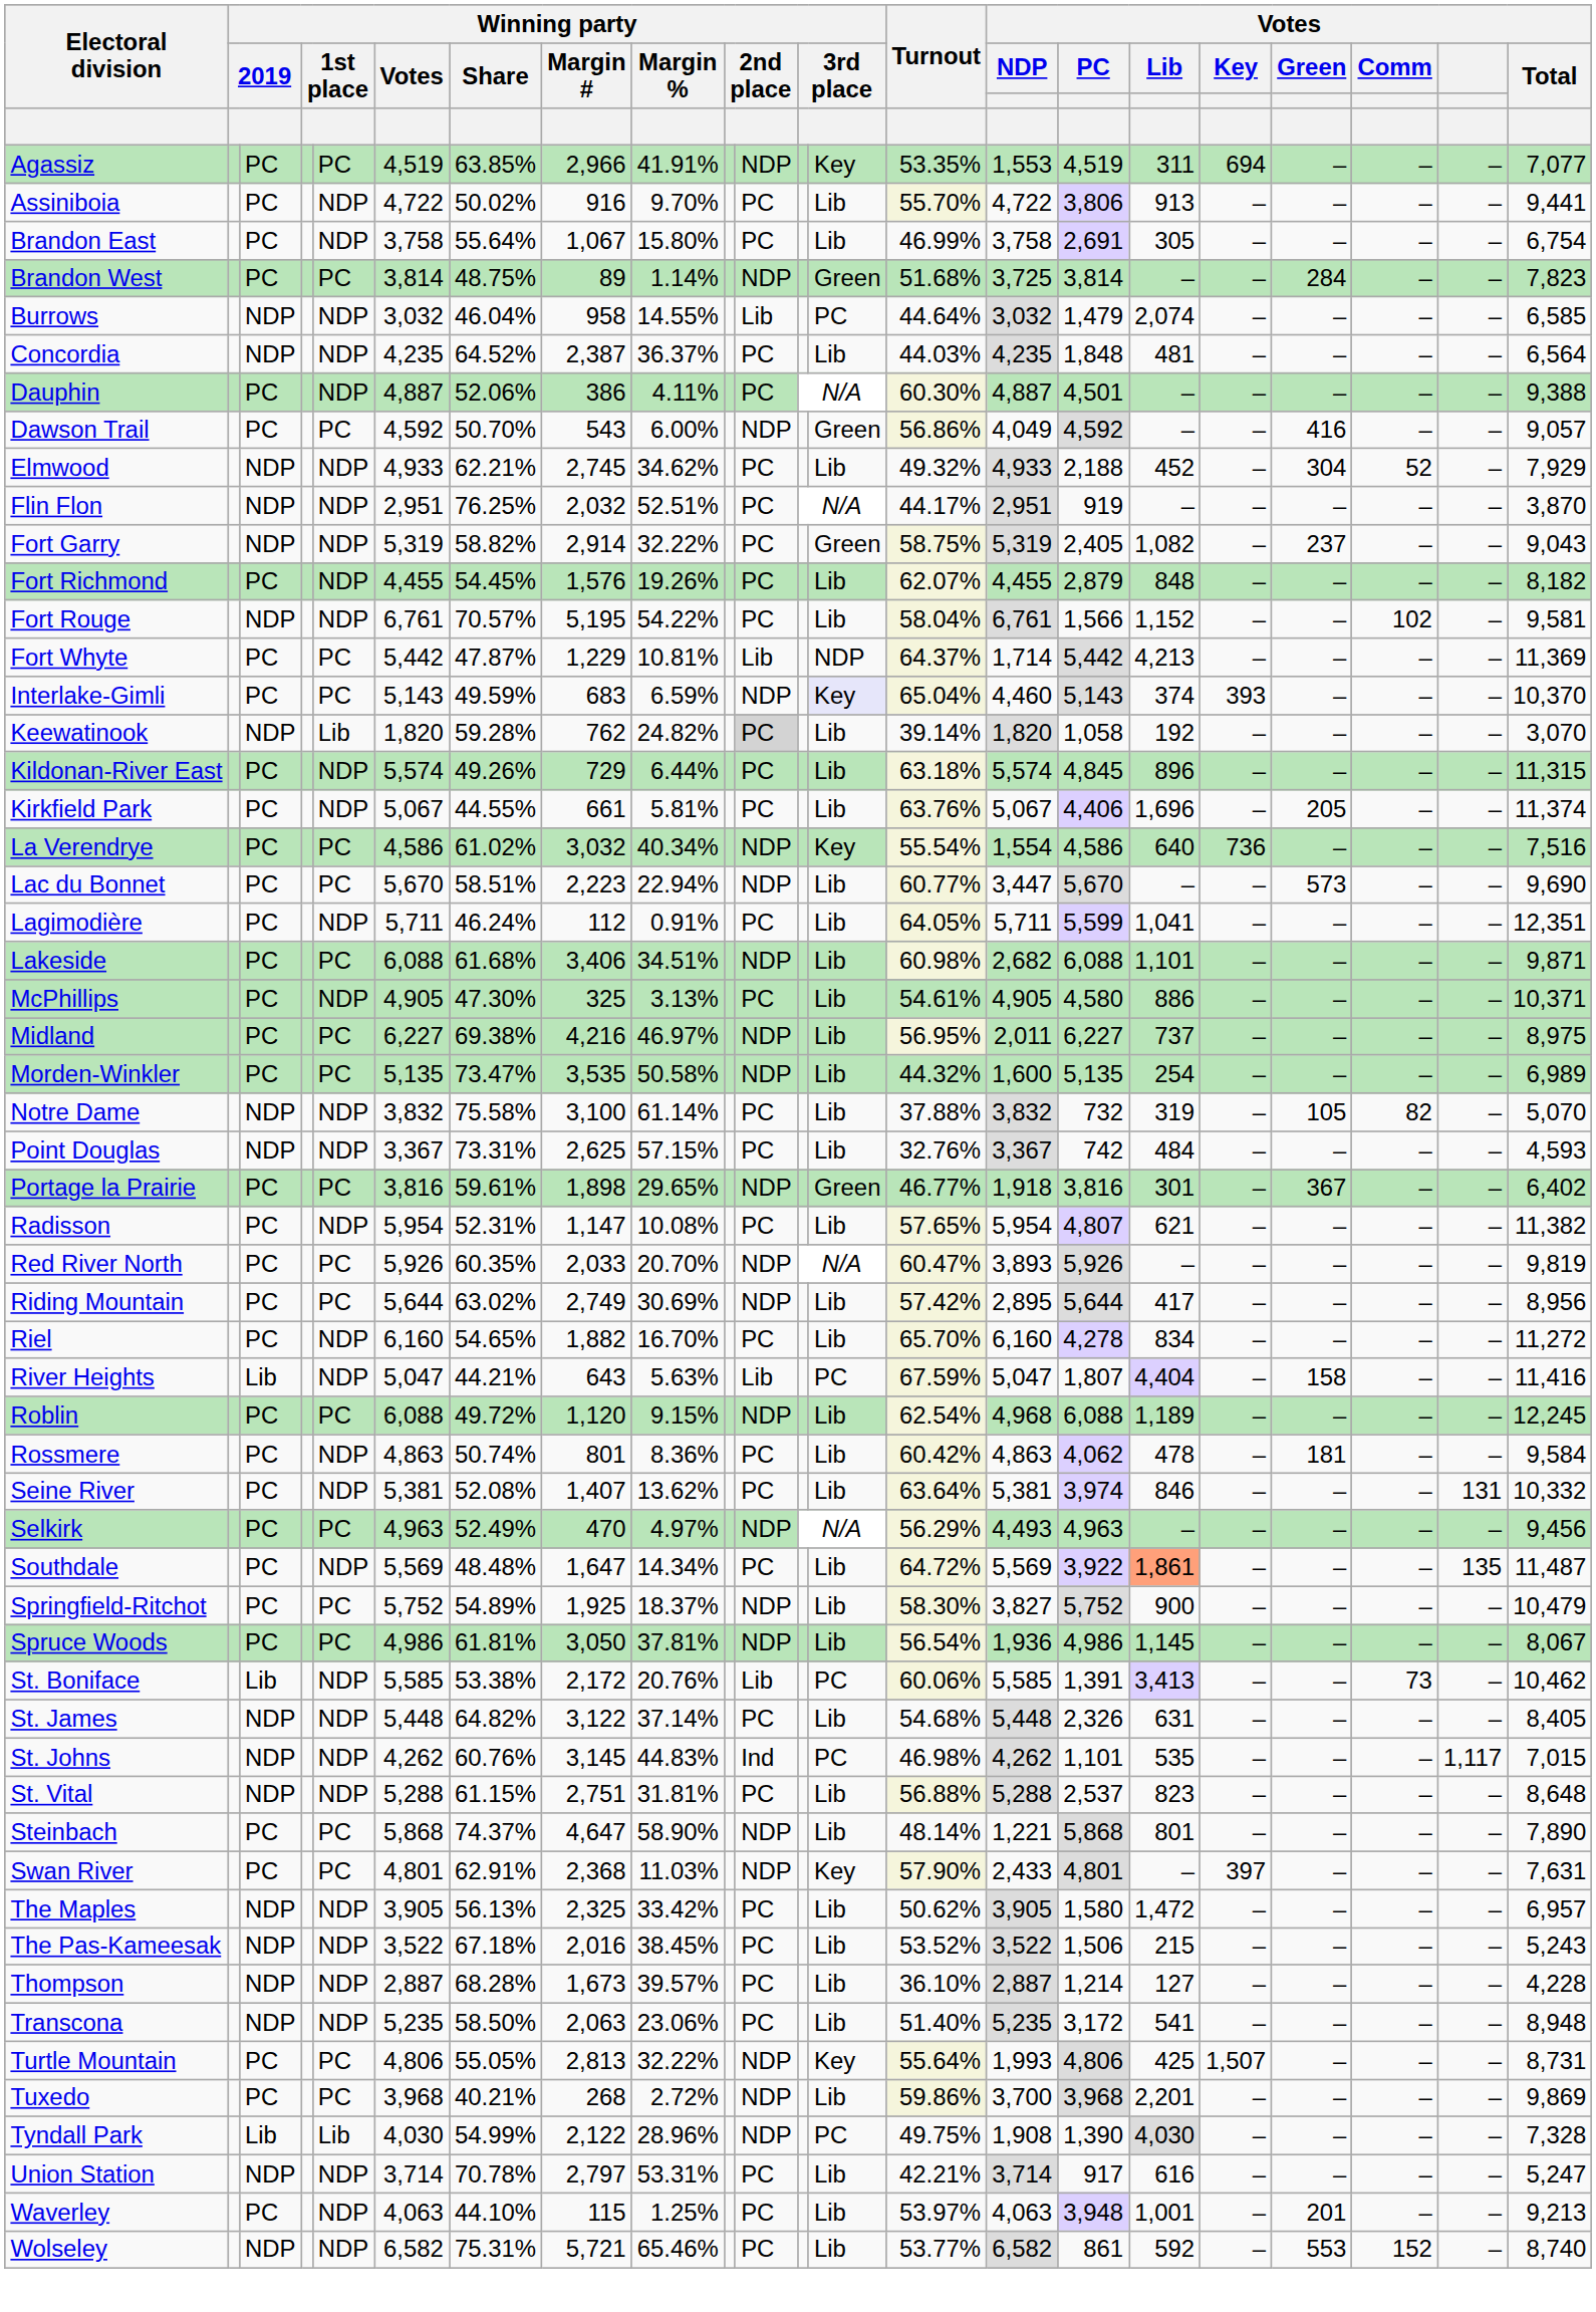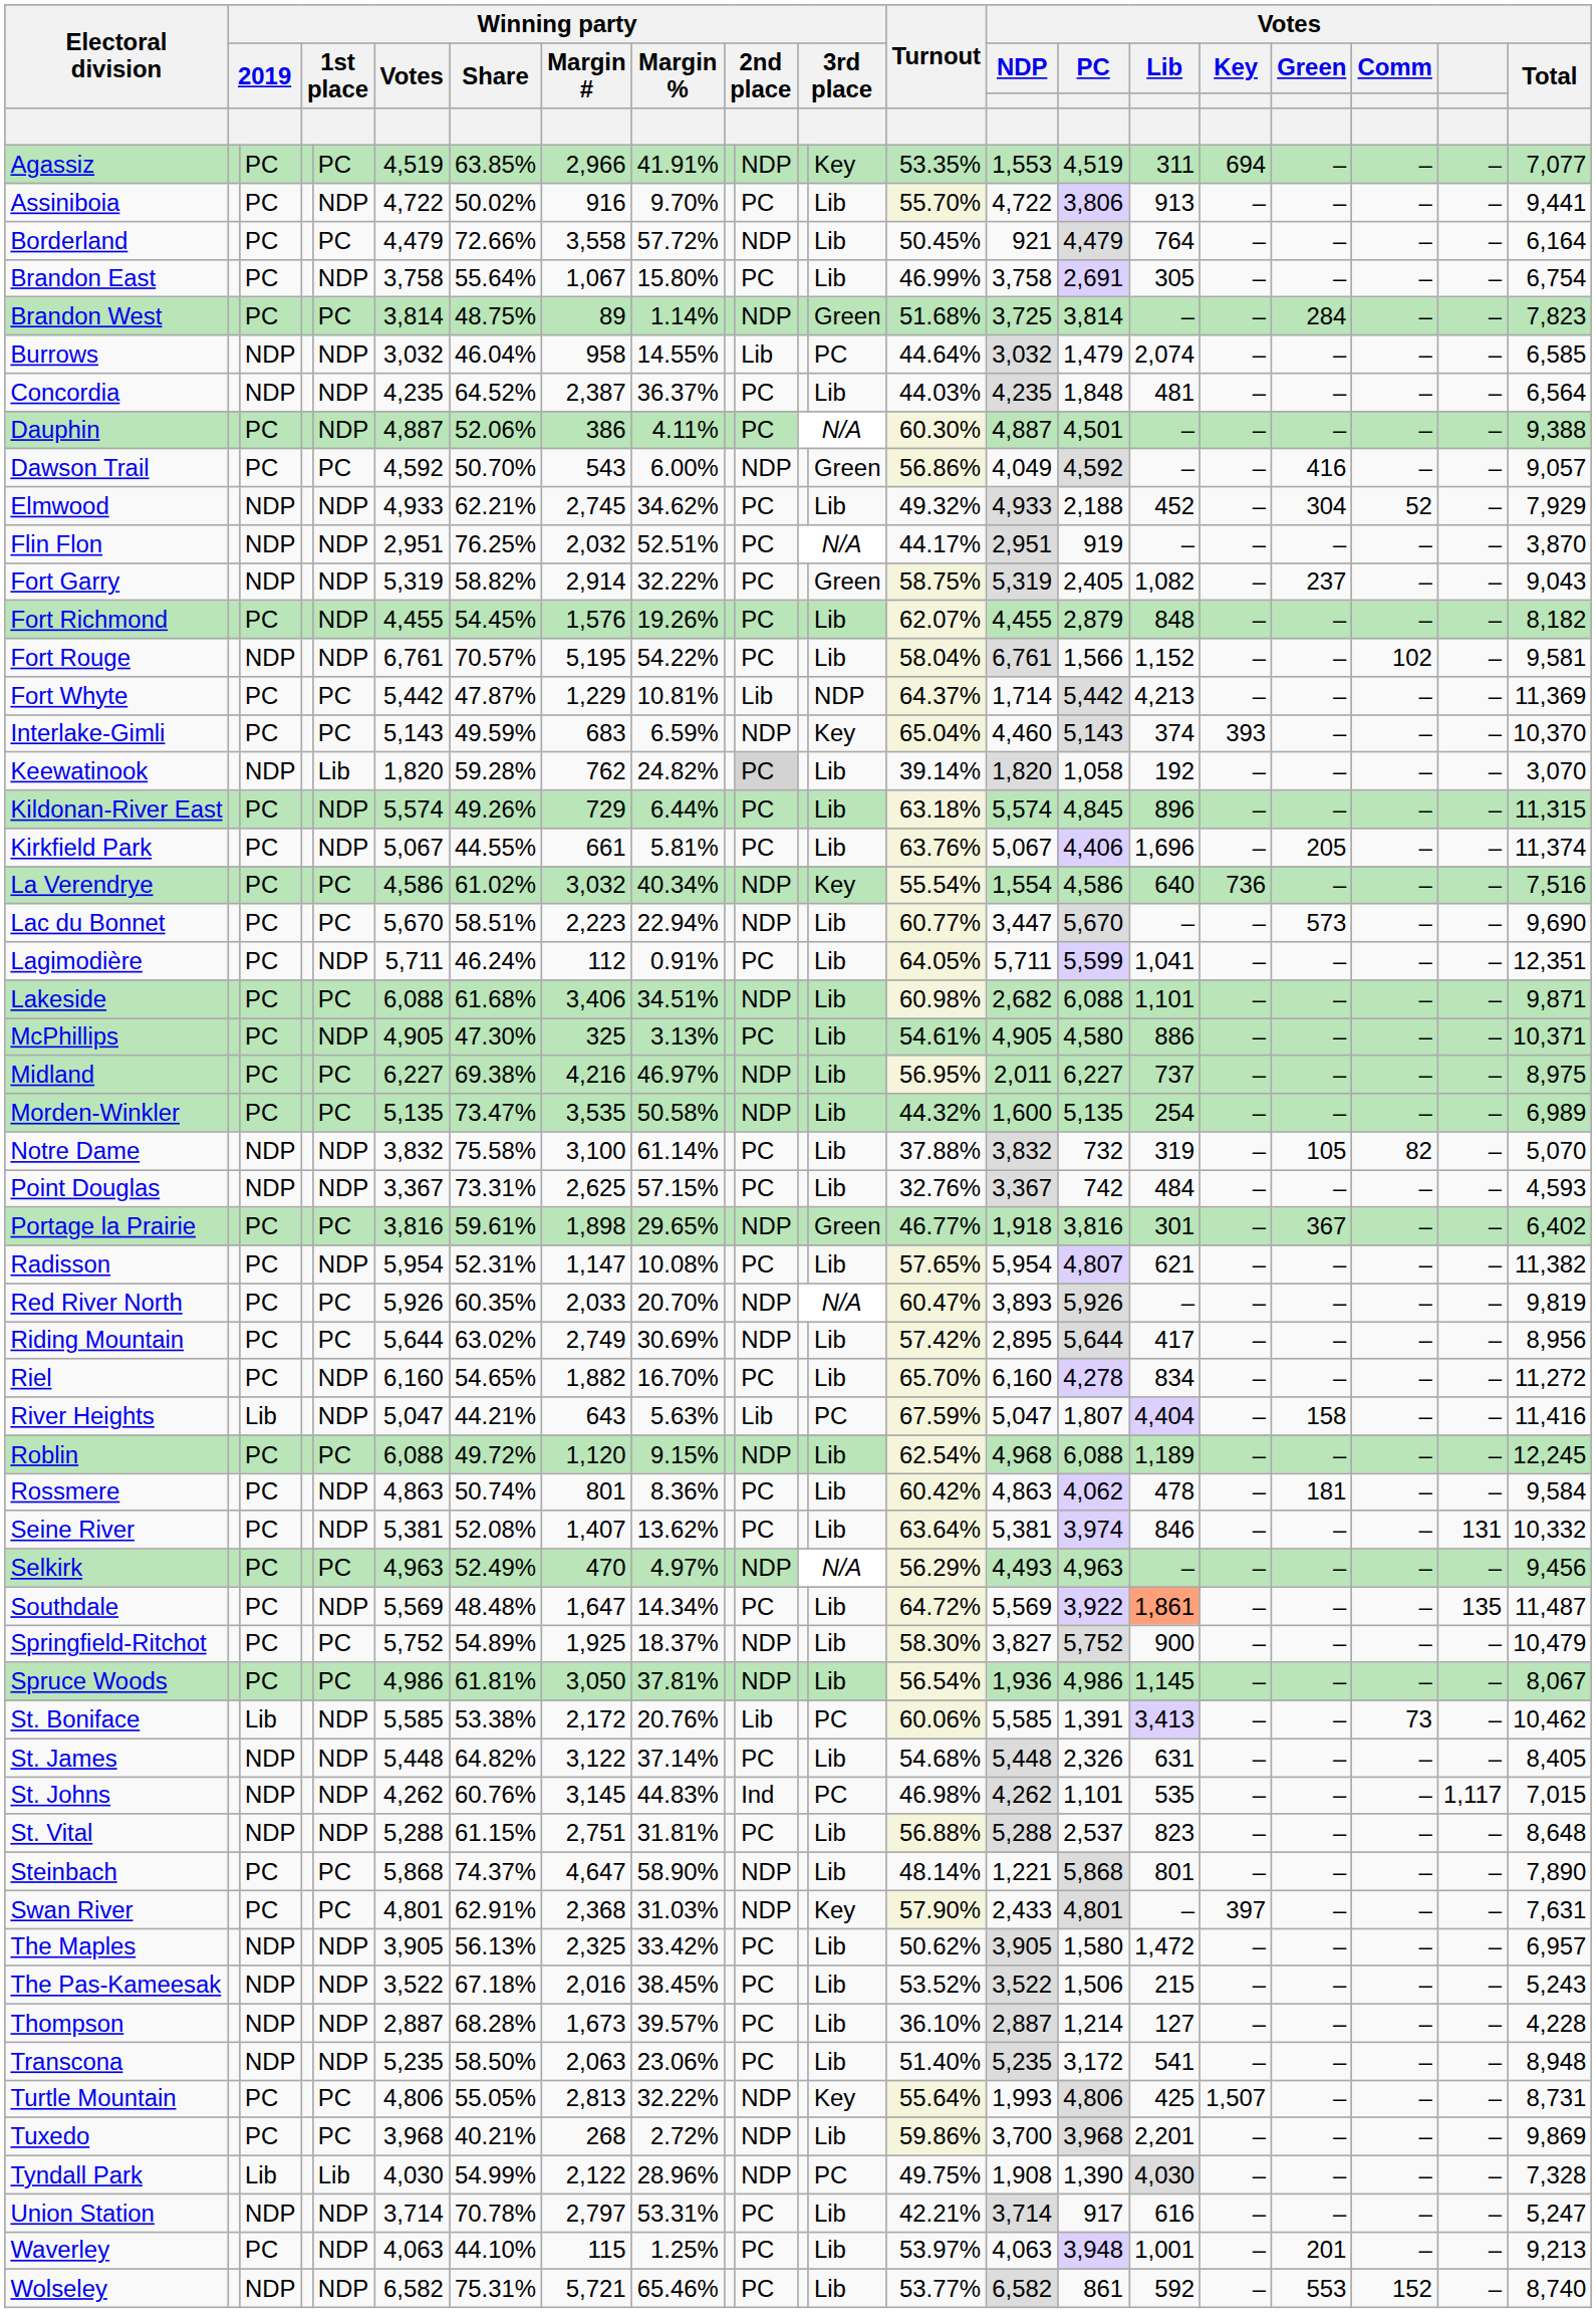+ row: Borderland | PC | PC | 4,479 | 72.66% | 3,558 | 57.72% | NDP | Lib | 50.45% | 921 | 4,479 | 764 | – | – | – | – | 6,164
Interlake-Gimli | column 13: lavender background -> no background
Swan River | Winning party / Margin %: 11.03% -> 31.03%
